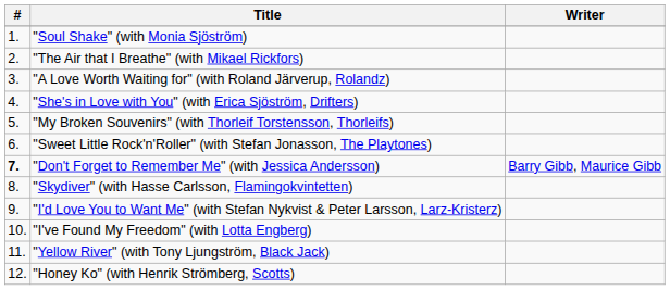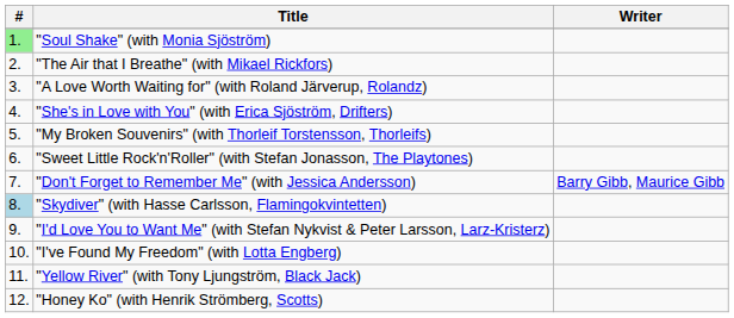"Soul Shake" (with Monia Sjöström) | #: no background -> lightgreen background
"Don't Forget to Remember Me" (with Jessica Andersson) | #: bold -> normal
"Skydiver" (with Hasse Carlsson, Flamingokvintetten) | #: no background -> lightblue background
